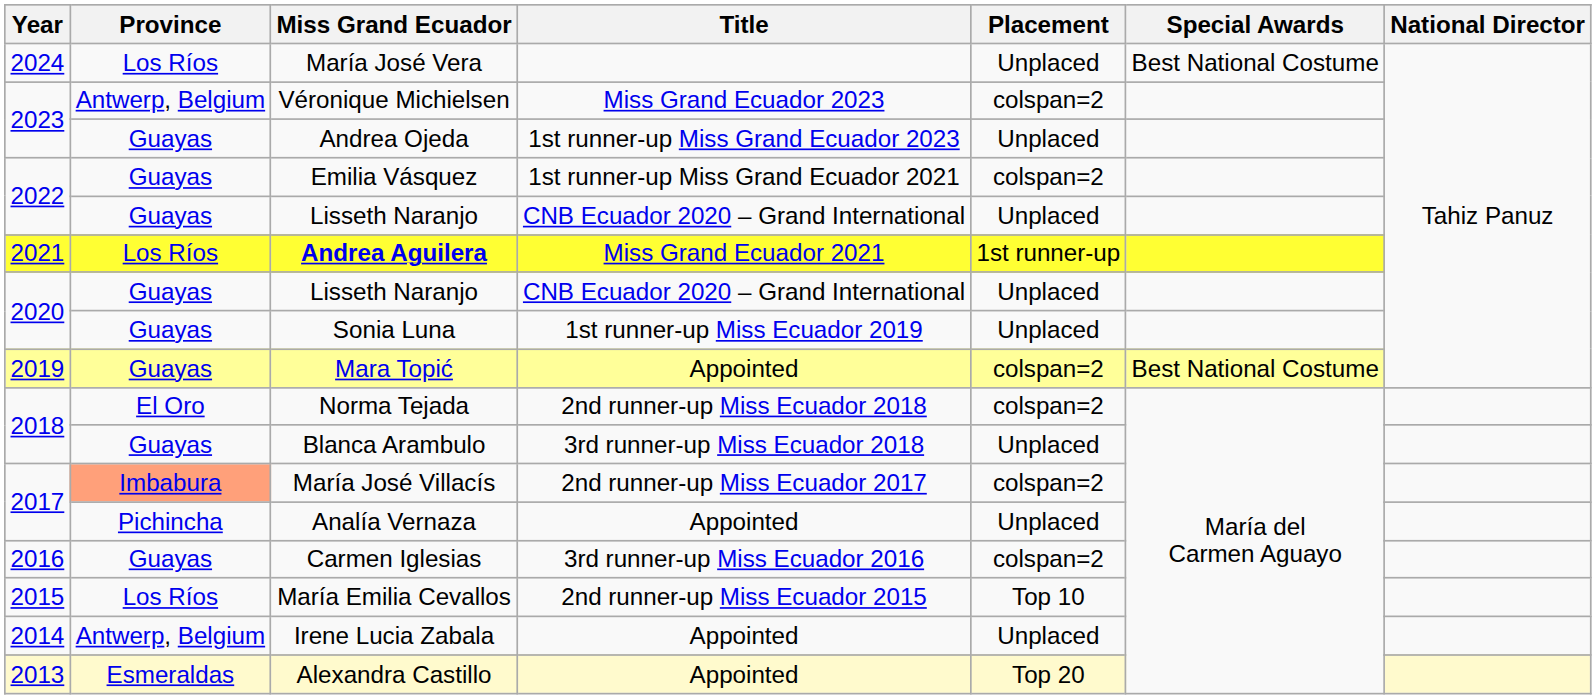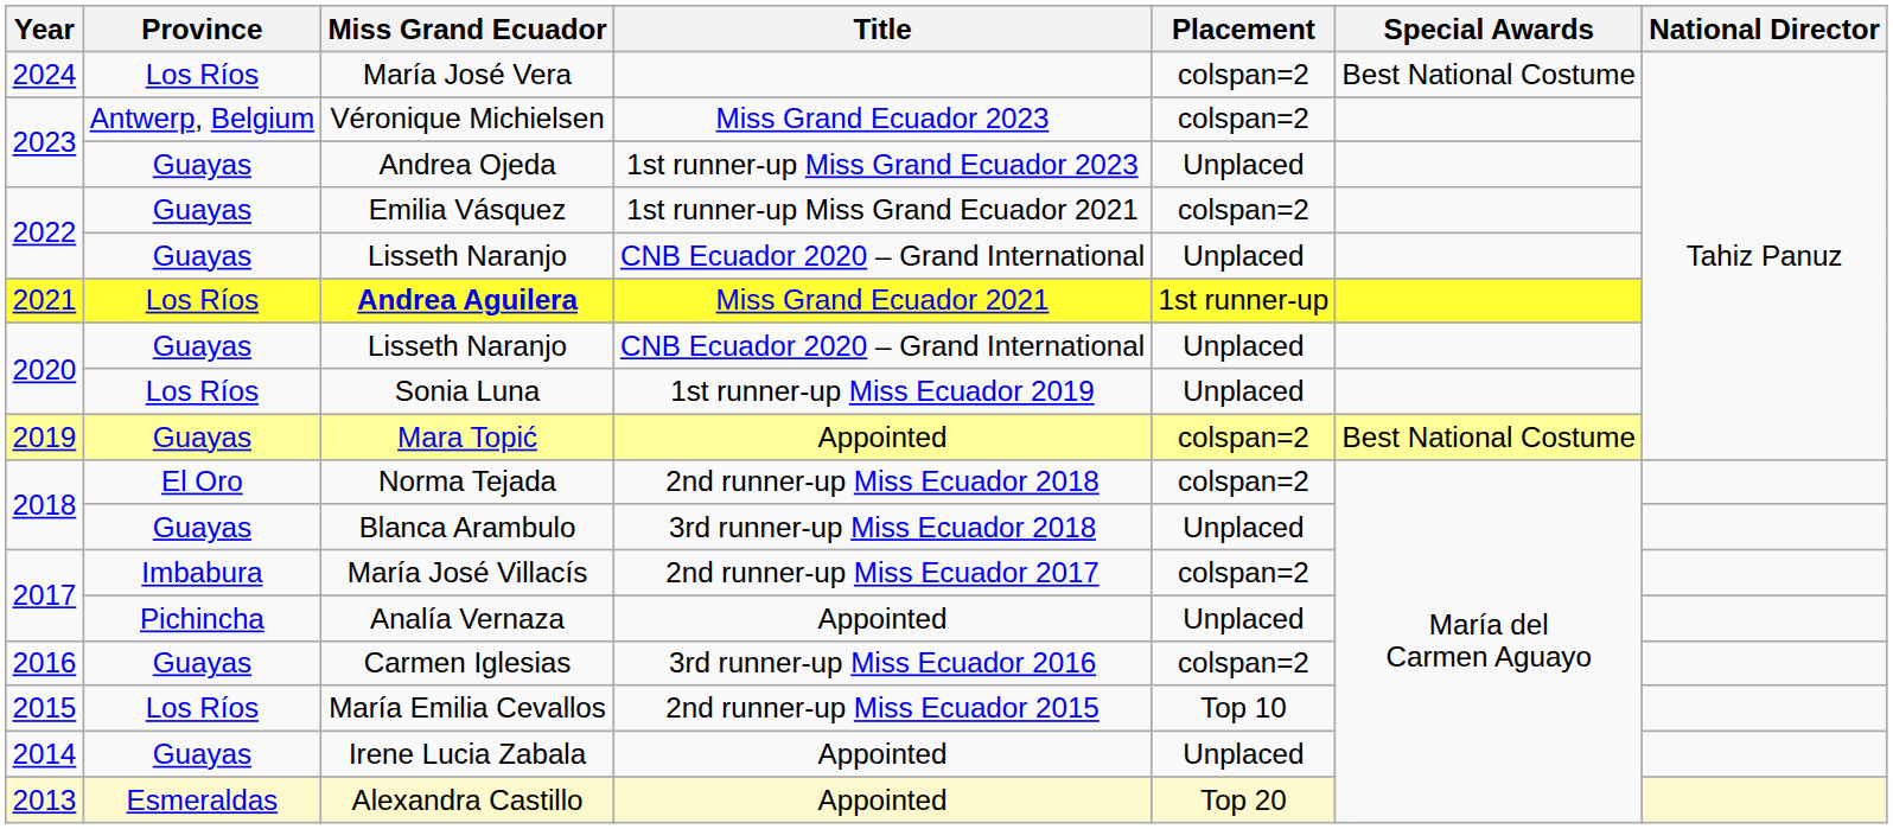María José Vera | Placement: Unplaced -> colspan=2
Sonia Luna | Province: Guayas -> Los Ríos
María José Villacís | Province: lightsalmon background -> no background
Irene Lucia Zabala | Province: Antwerp, Belgium -> Guayas
